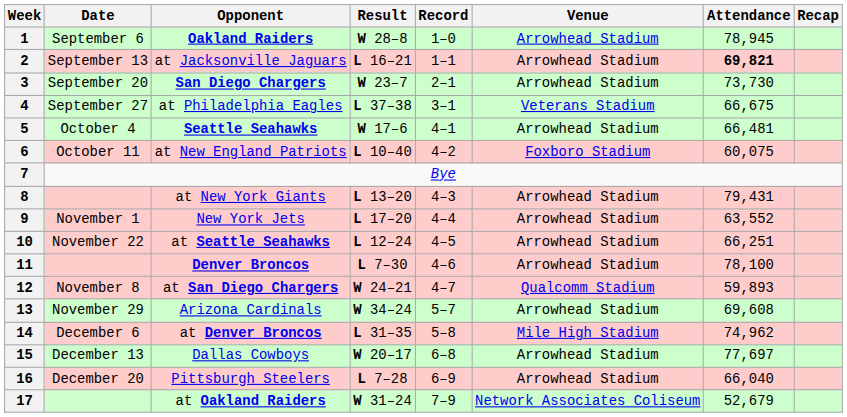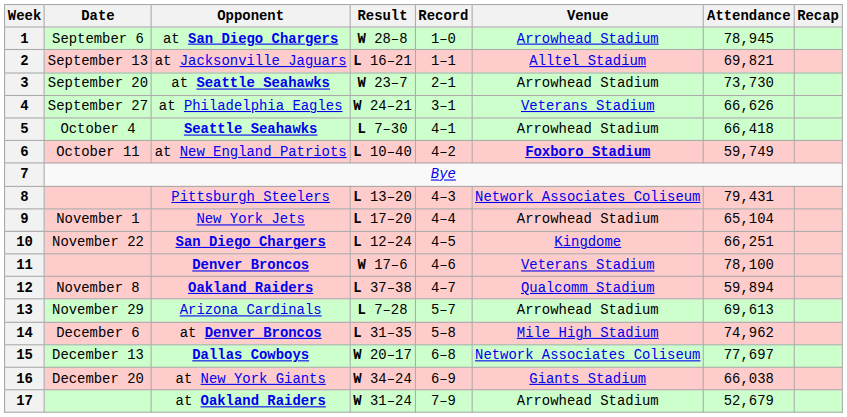1 | Opponent: Oakland Raiders -> at San Diego Chargers
2 | Venue: Arrowhead Stadium -> Alltel Stadium
2 | Attendance: bold -> normal
3 | Opponent: San Diego Chargers -> at Seattle Seahawks
4 | Result: L 37–38 -> W 24–21
4 | Attendance: 66,675 -> 66,626
5 | Result: W 17–6 -> L 7–30
5 | Attendance: 66,481 -> 66,418
6 | Venue: normal -> bold
6 | Attendance: 60,075 -> 59,749
8 | Opponent: at New York Giants -> Pittsburgh Steelers
8 | Venue: Arrowhead Stadium -> Network Associates Coliseum
9 | Attendance: 63,552 -> 65,104
10 | Opponent: at Seattle Seahawks -> San Diego Chargers
10 | Venue: Arrowhead Stadium -> Kingdome
11 | Result: L 7–30 -> W 17–6
11 | Venue: Arrowhead Stadium -> Veterans Stadium
12 | Opponent: at San Diego Chargers -> Oakland Raiders
12 | Result: W 24–21 -> L 37–38
12 | Attendance: 59,893 -> 59,894
13 | Result: W 34–24 -> L 7–28
13 | Attendance: 69,608 -> 69,613
15 | Opponent: normal -> bold
15 | Venue: Arrowhead Stadium -> Network Associates Coliseum
16 | Opponent: Pittsburgh Steelers -> at New York Giants
16 | Result: L 7–28 -> W 34–24
16 | Venue: Arrowhead Stadium -> Giants Stadium
16 | Attendance: 66,040 -> 66,038
17 | Venue: Network Associates Coliseum -> Arrowhead Stadium
